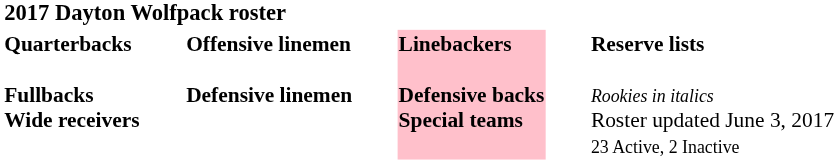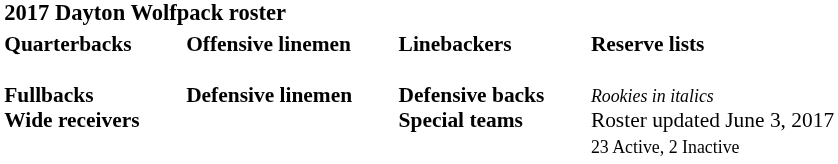Quarterbacks Fullbacks Wide receivers | column 3: pink background -> no background
